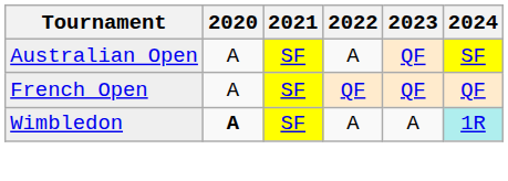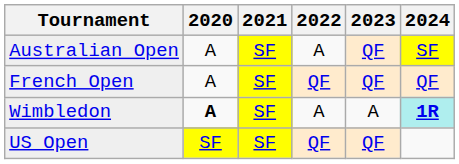Wimbledon | 2024: normal -> bold
+ row: US Open | SF | SF | QF | QF
